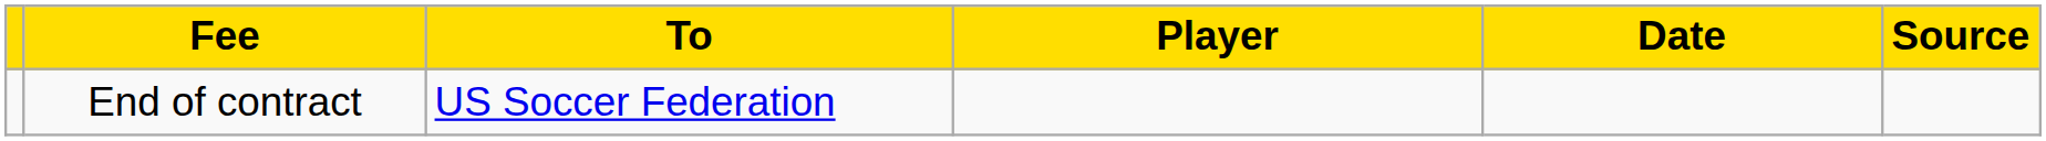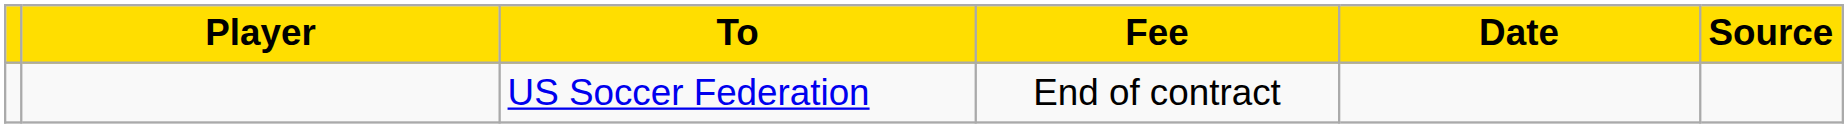columns swapped: Player <-> Fee
